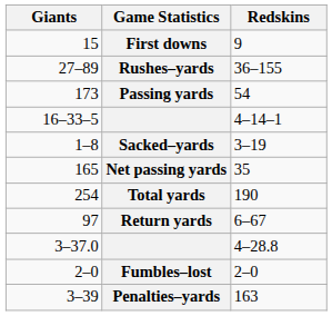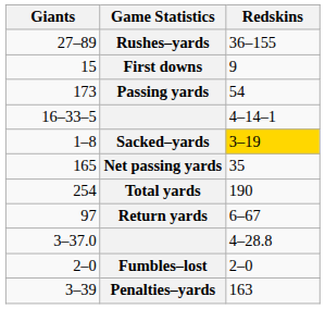rows swapped: First downs <-> Rushes–yards
Sacked–yards | Redskins: no background -> gold background
